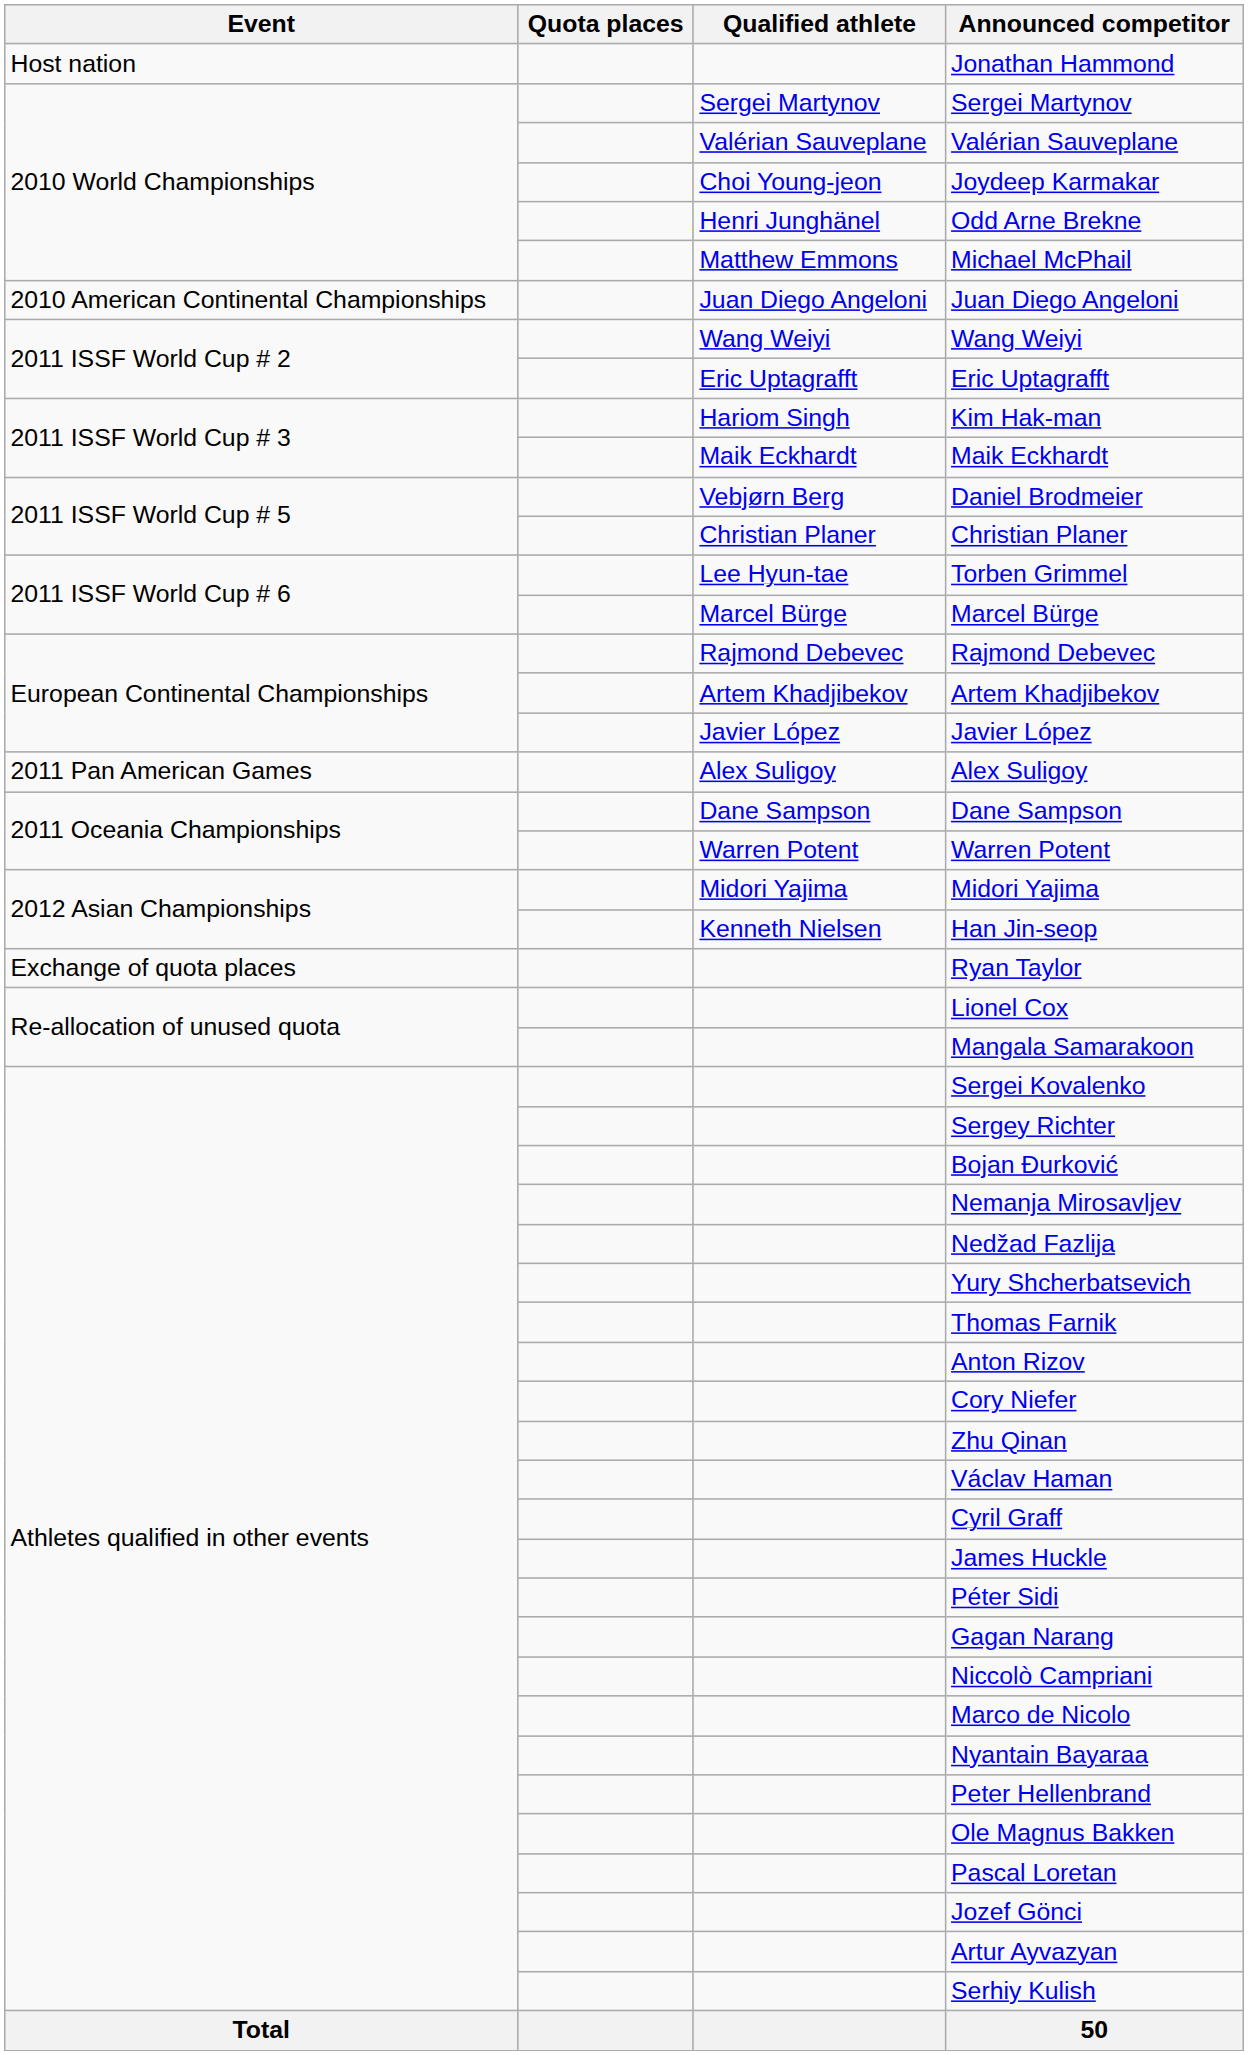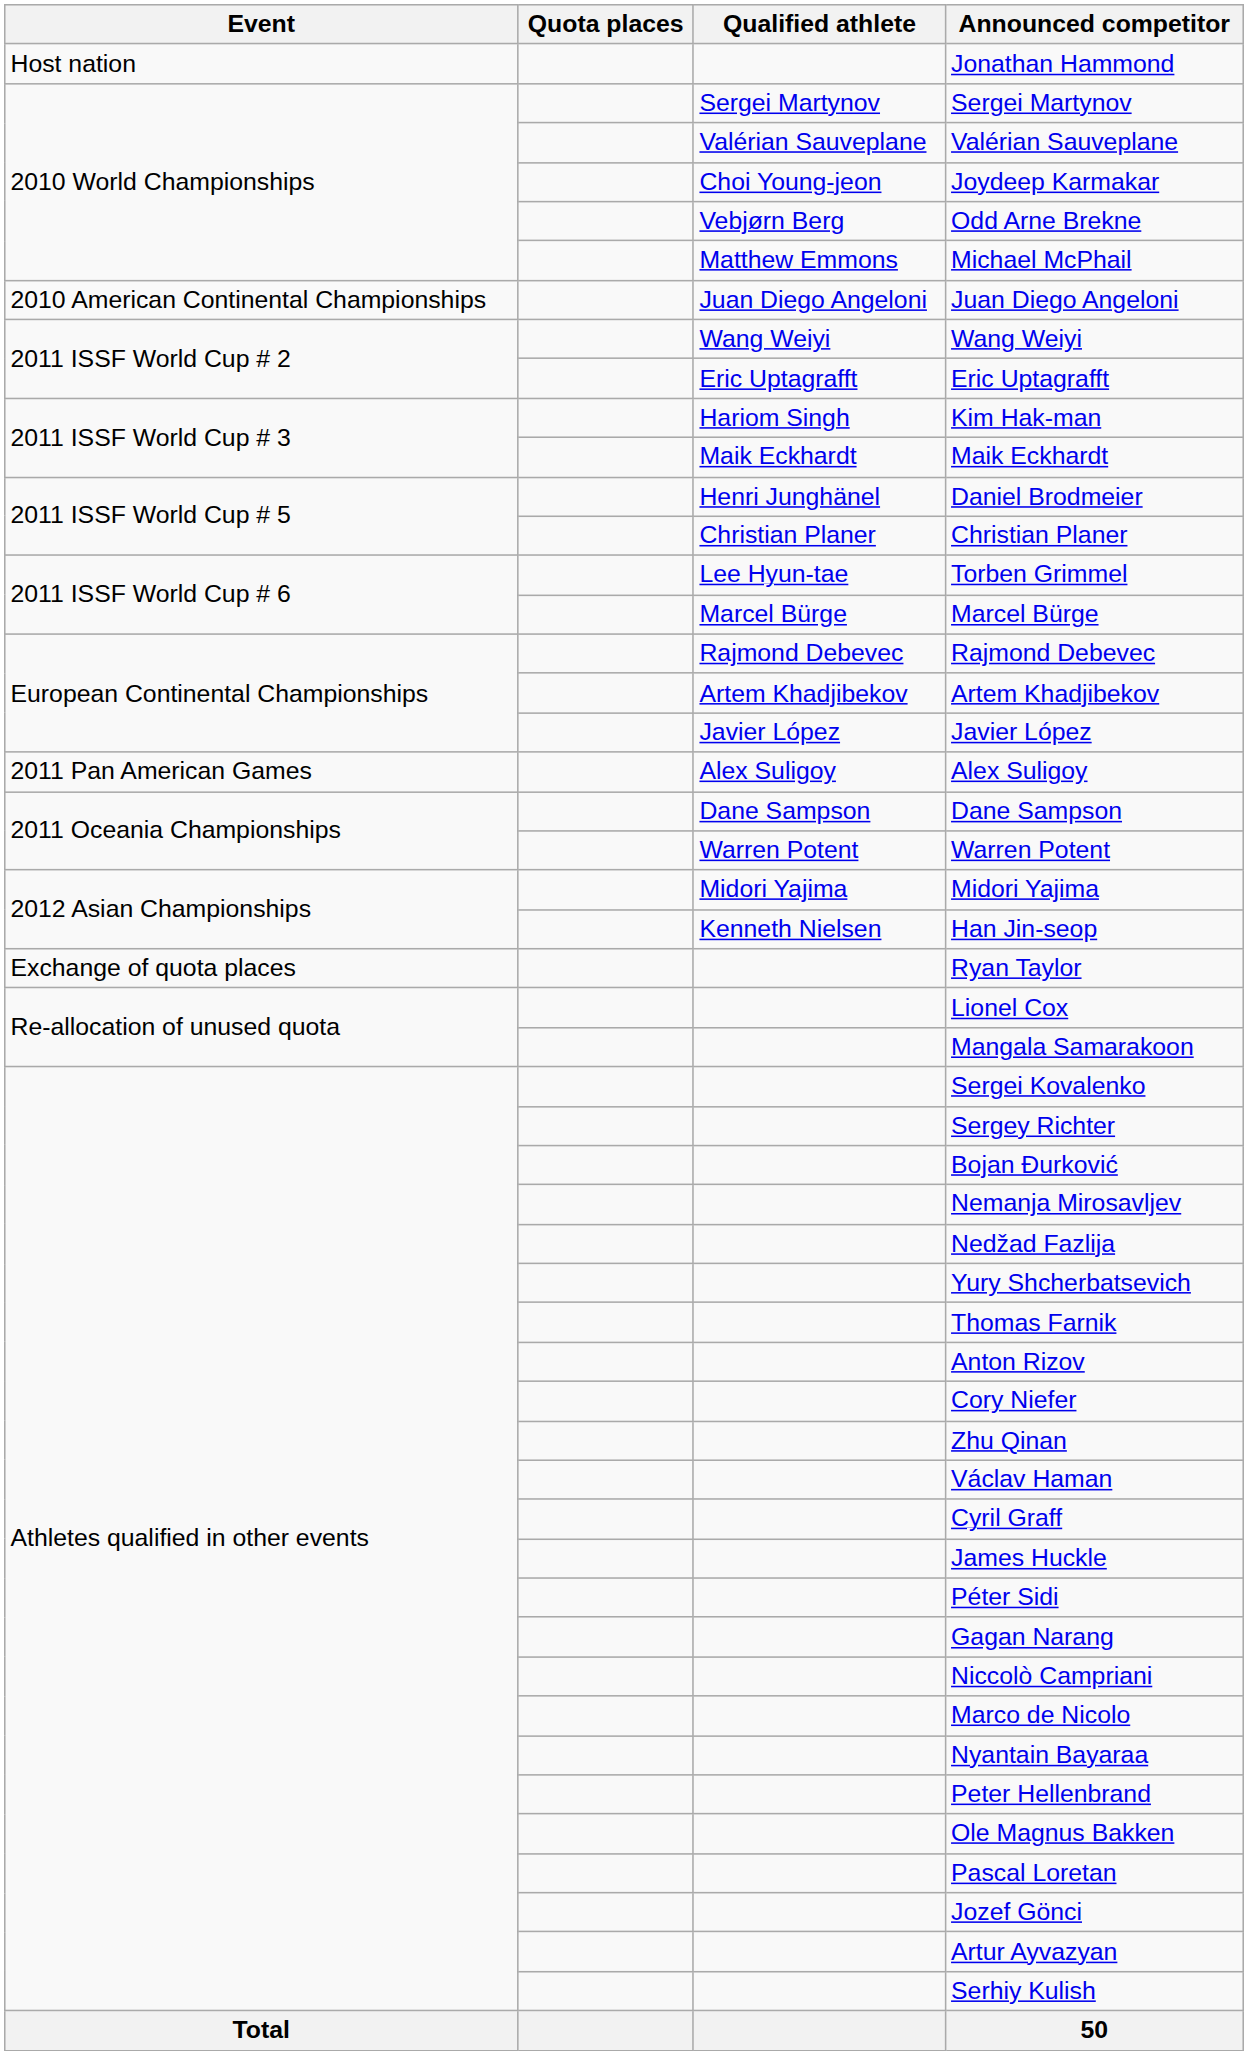Odd Arne Brekne | Qualified athlete: Henri Junghänel -> Vebjørn Berg
Daniel Brodmeier | Qualified athlete: Vebjørn Berg -> Henri Junghänel
